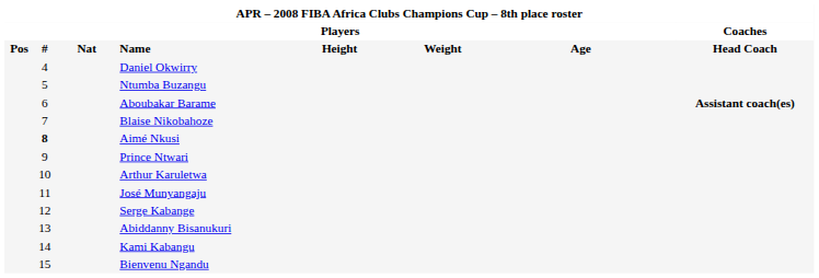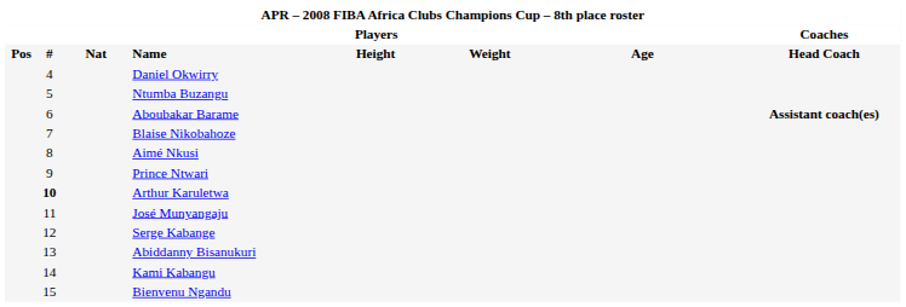Aimé Nkusi | column 2: bold -> normal
Arthur Karuletwa | column 2: normal -> bold
